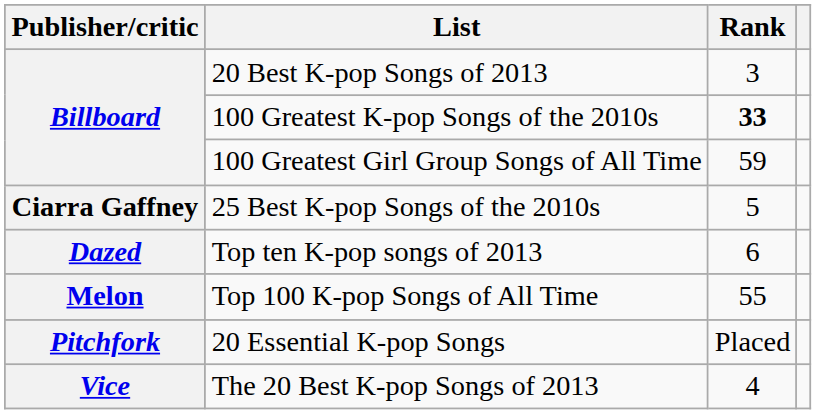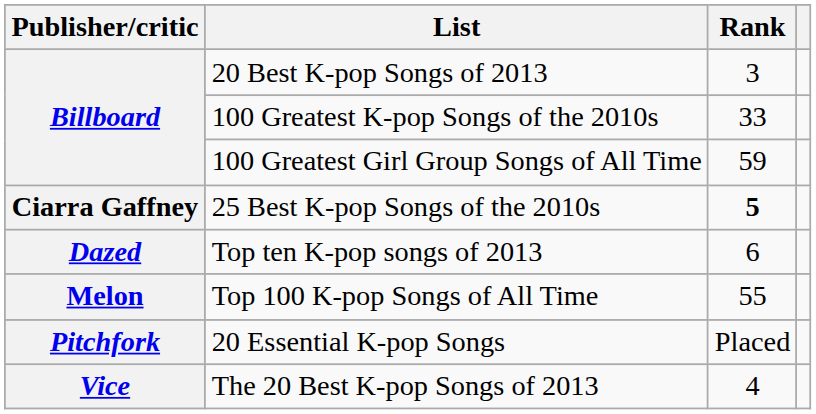100 Greatest K-pop Songs of the 2010s | Rank: bold -> normal
25 Best K-pop Songs of the 2010s | Rank: normal -> bold
